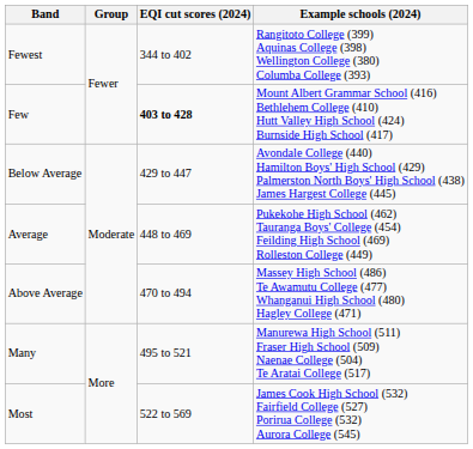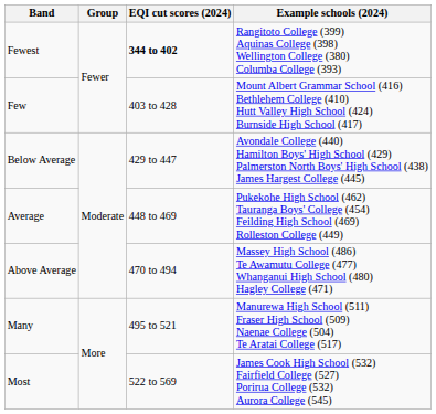Fewest | EQI cut scores (2024): normal -> bold
Few | EQI cut scores (2024): bold -> normal
